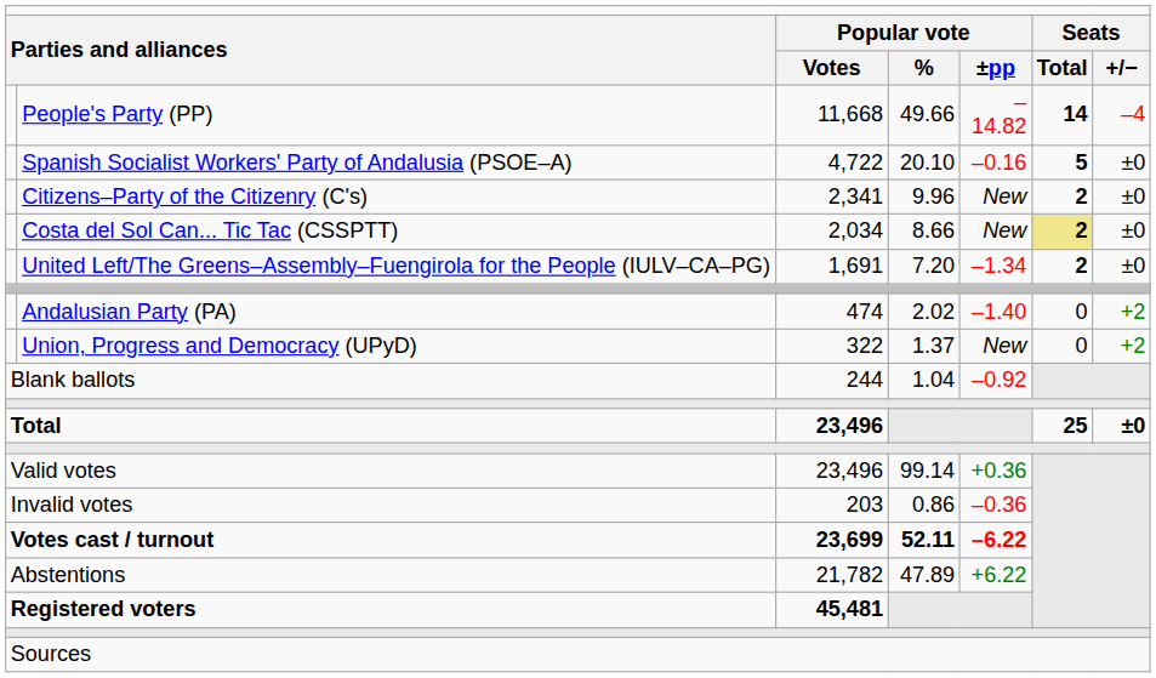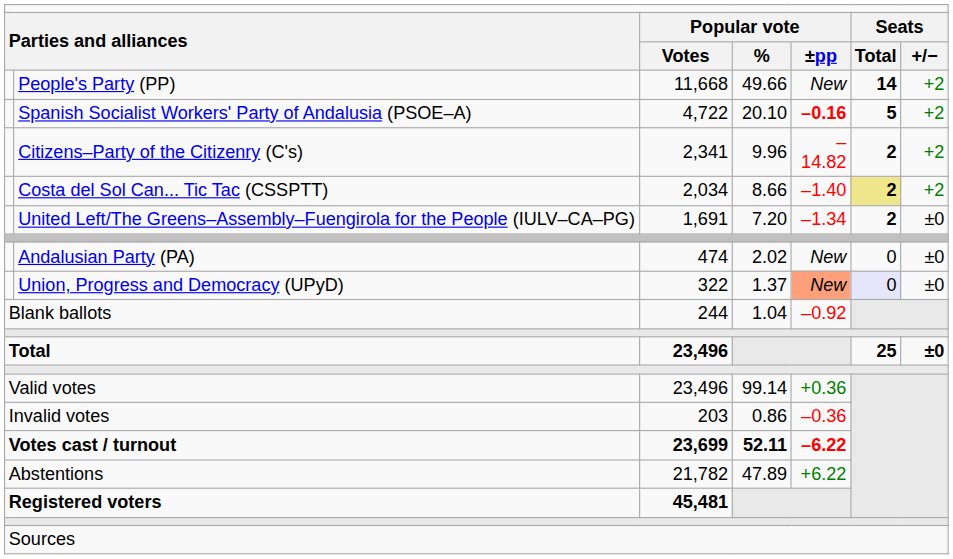People's Party (PP) | column 5: –14.82 -> New
People's Party (PP) | column 7: –4 -> +2
Spanish Socialist Workers' Party of Andalusia (PSOE–A) | column 5: normal -> bold
Spanish Socialist Workers' Party of Andalusia (PSOE–A) | column 7: ±0 -> +2
Citizens–Party of the Citizenry (C's) | column 5: New -> –14.82
Citizens–Party of the Citizenry (C's) | column 7: ±0 -> +2
Costa del Sol Can... Tic Tac (CSSPTT) | column 5: New -> –1.40
Costa del Sol Can... Tic Tac (CSSPTT) | column 7: ±0 -> +2
Andalusian Party (PA) | column 5: –1.40 -> New
Andalusian Party (PA) | column 7: +2 -> ±0
Union, Progress and Democracy (UPyD) | column 5: no background -> lightsalmon background
Union, Progress and Democracy (UPyD) | column 6: no background -> lavender background
Union, Progress and Democracy (UPyD) | column 7: +2 -> ±0
